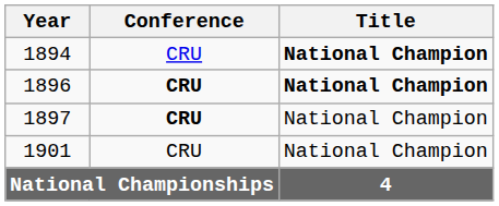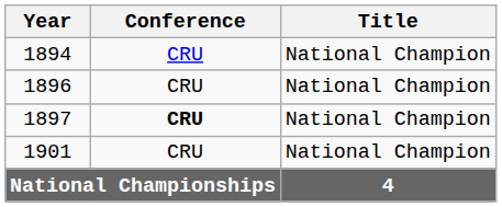1894 | Title: bold -> normal
1896 | Conference: bold -> normal
1896 | Title: bold -> normal
